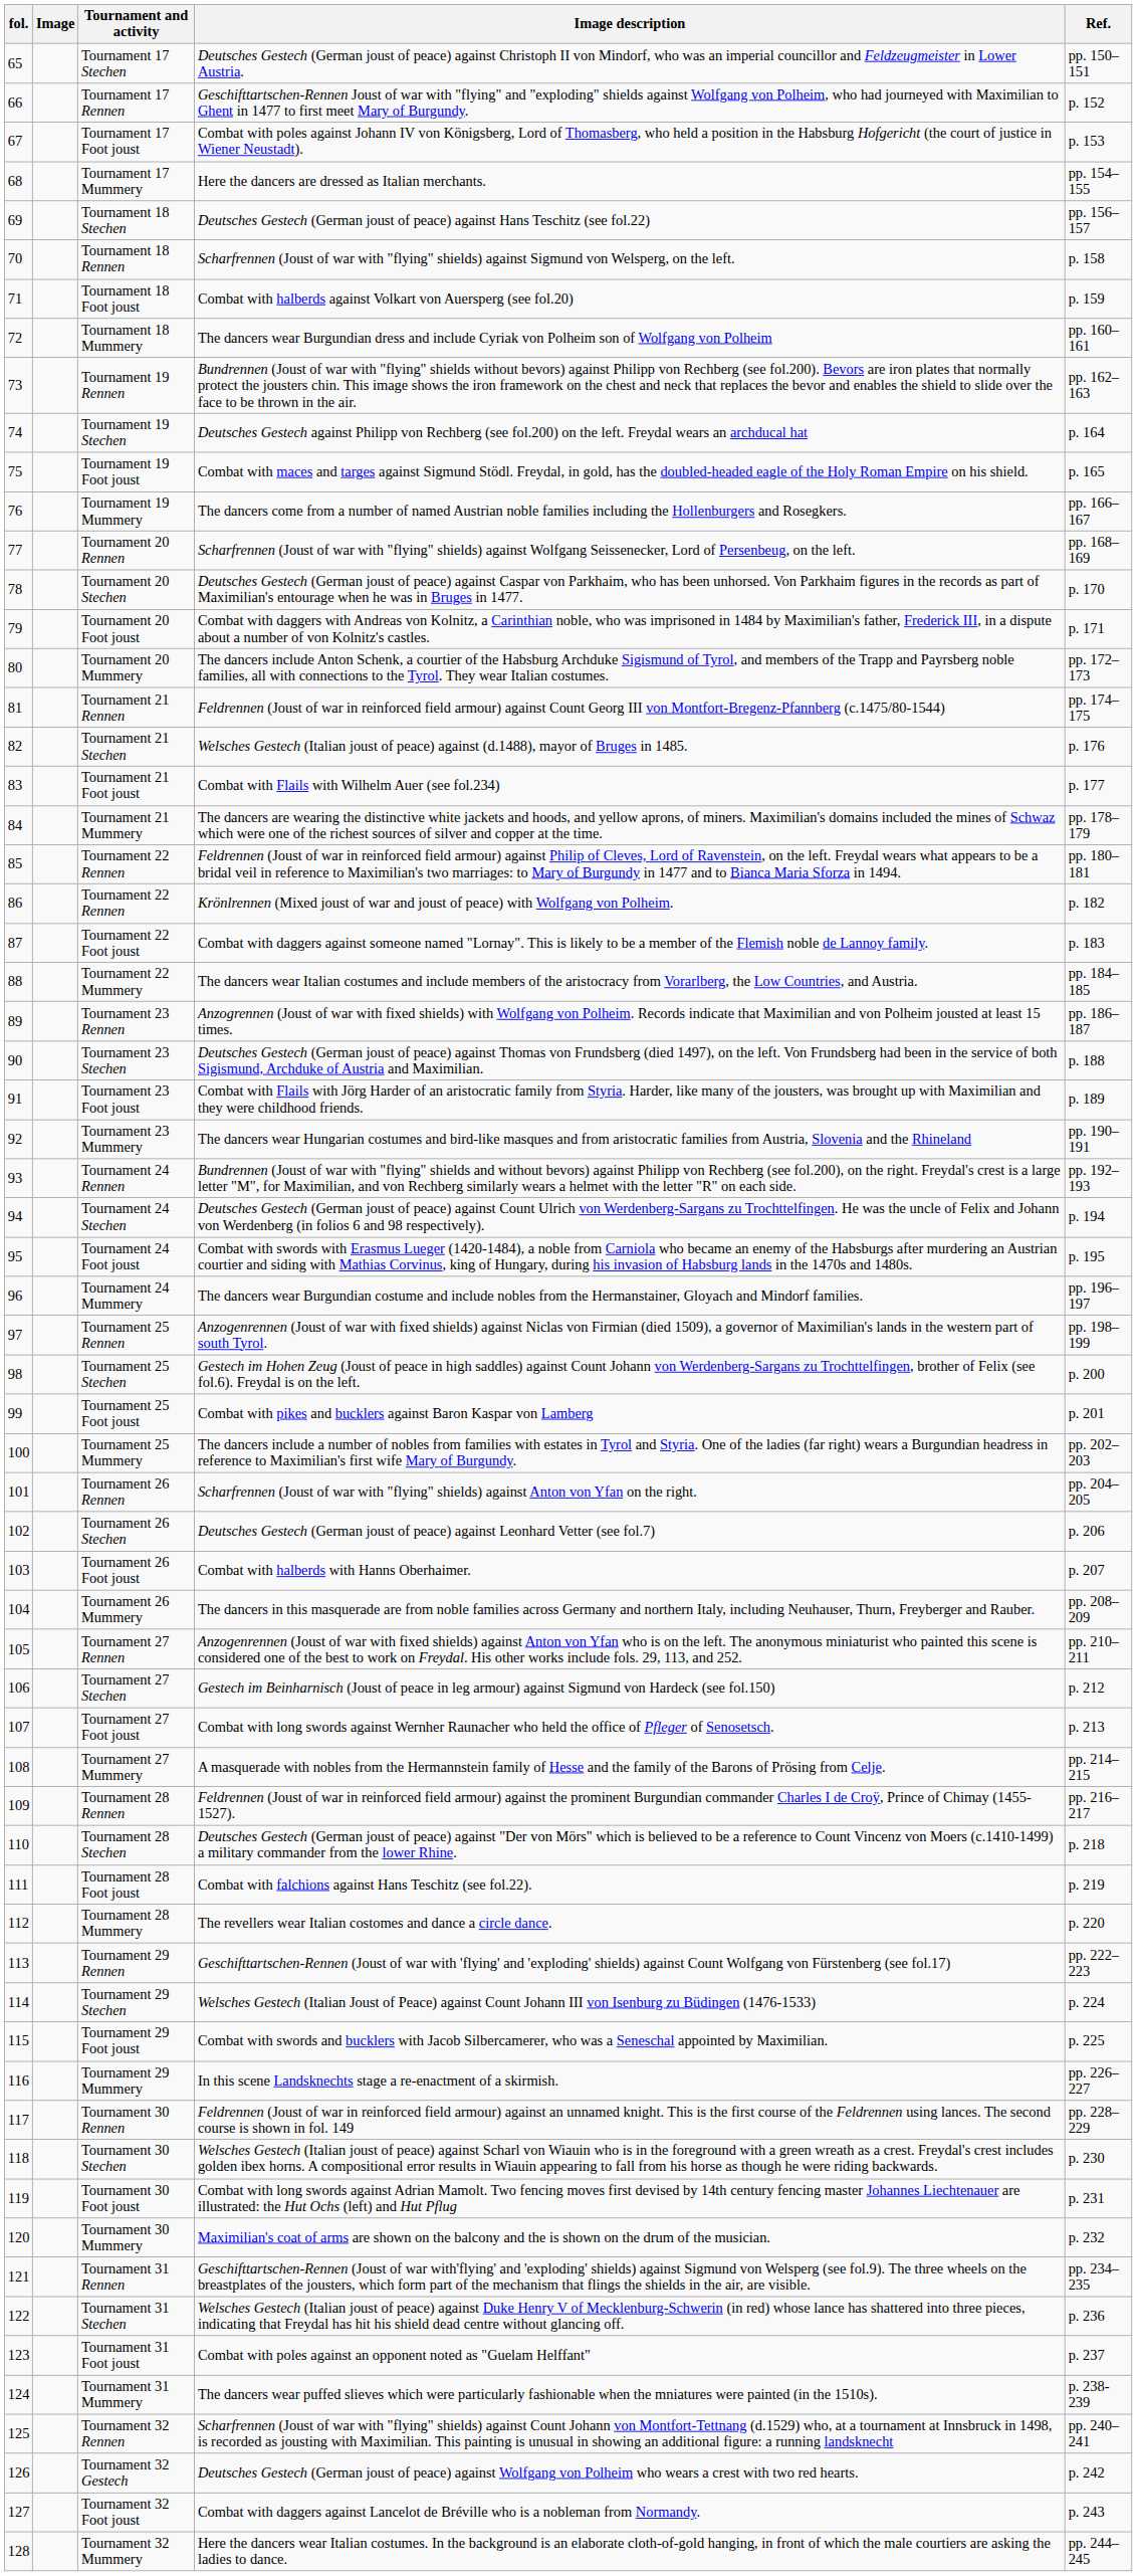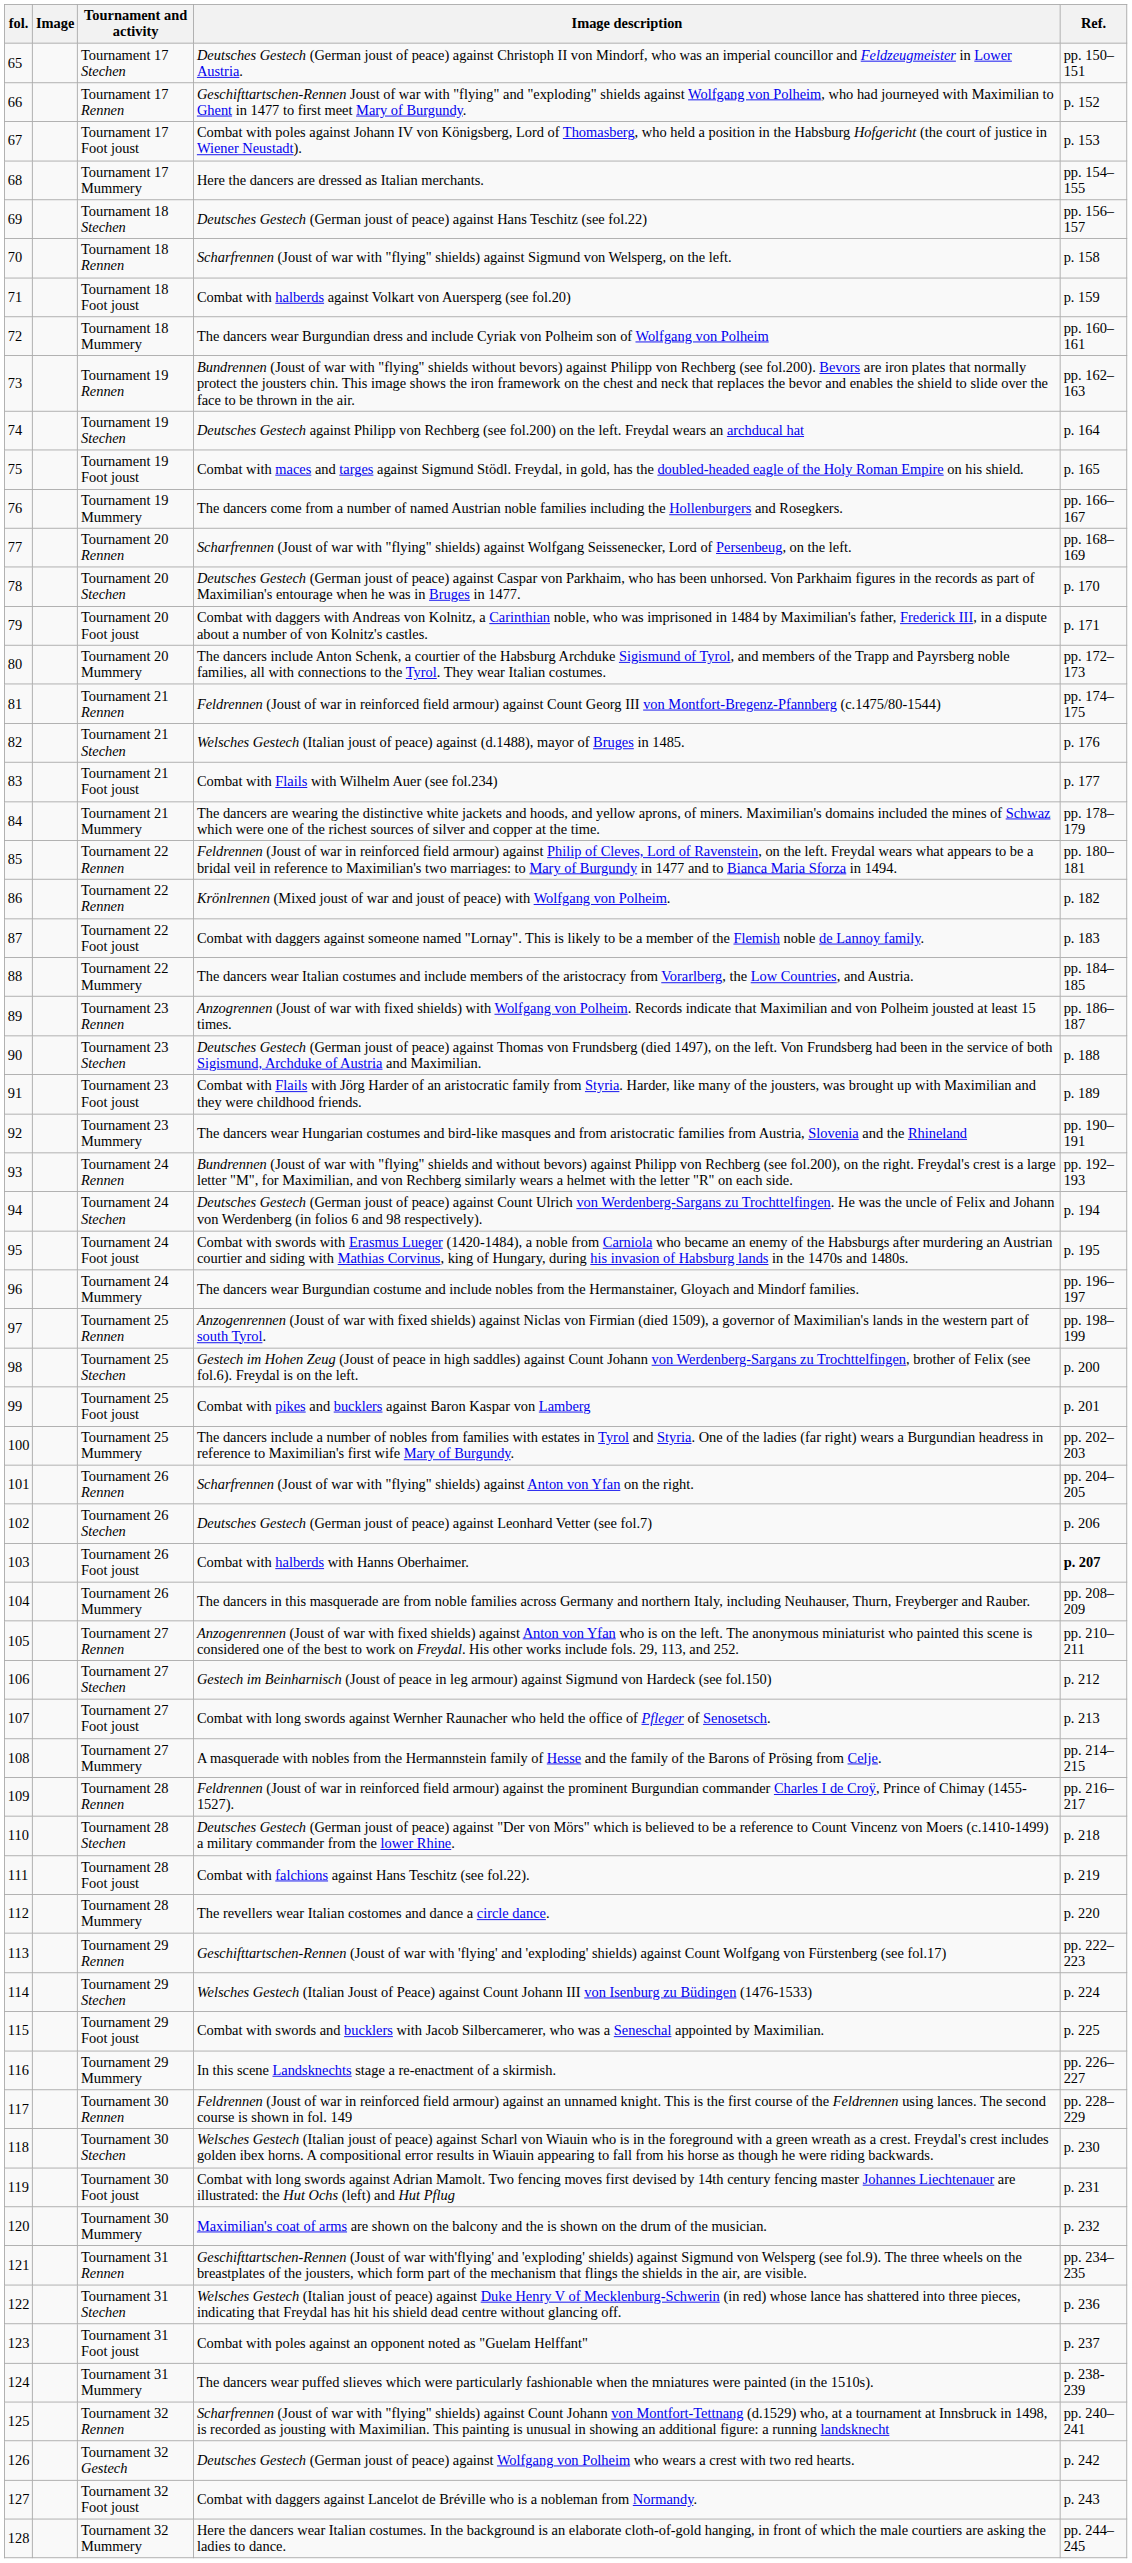Combat with halberds with Hanns Oberhaimer. | Ref.: normal -> bold
